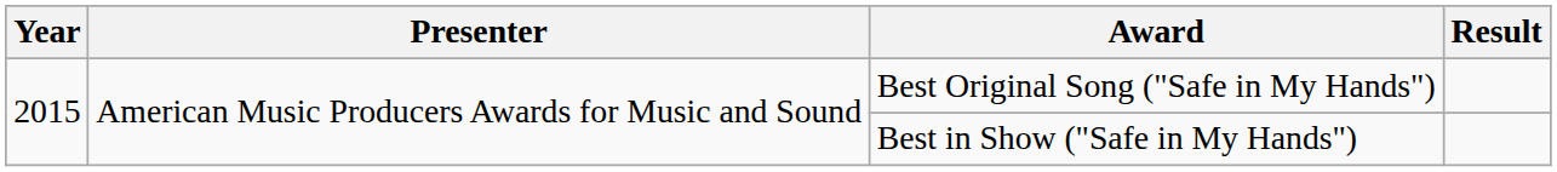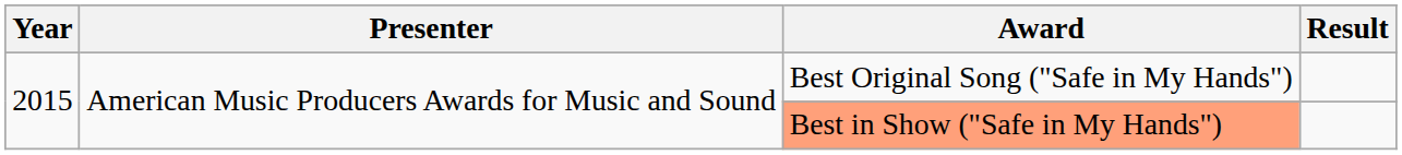Best in Show ("Safe in My Hands") | Award: no background -> lightsalmon background
